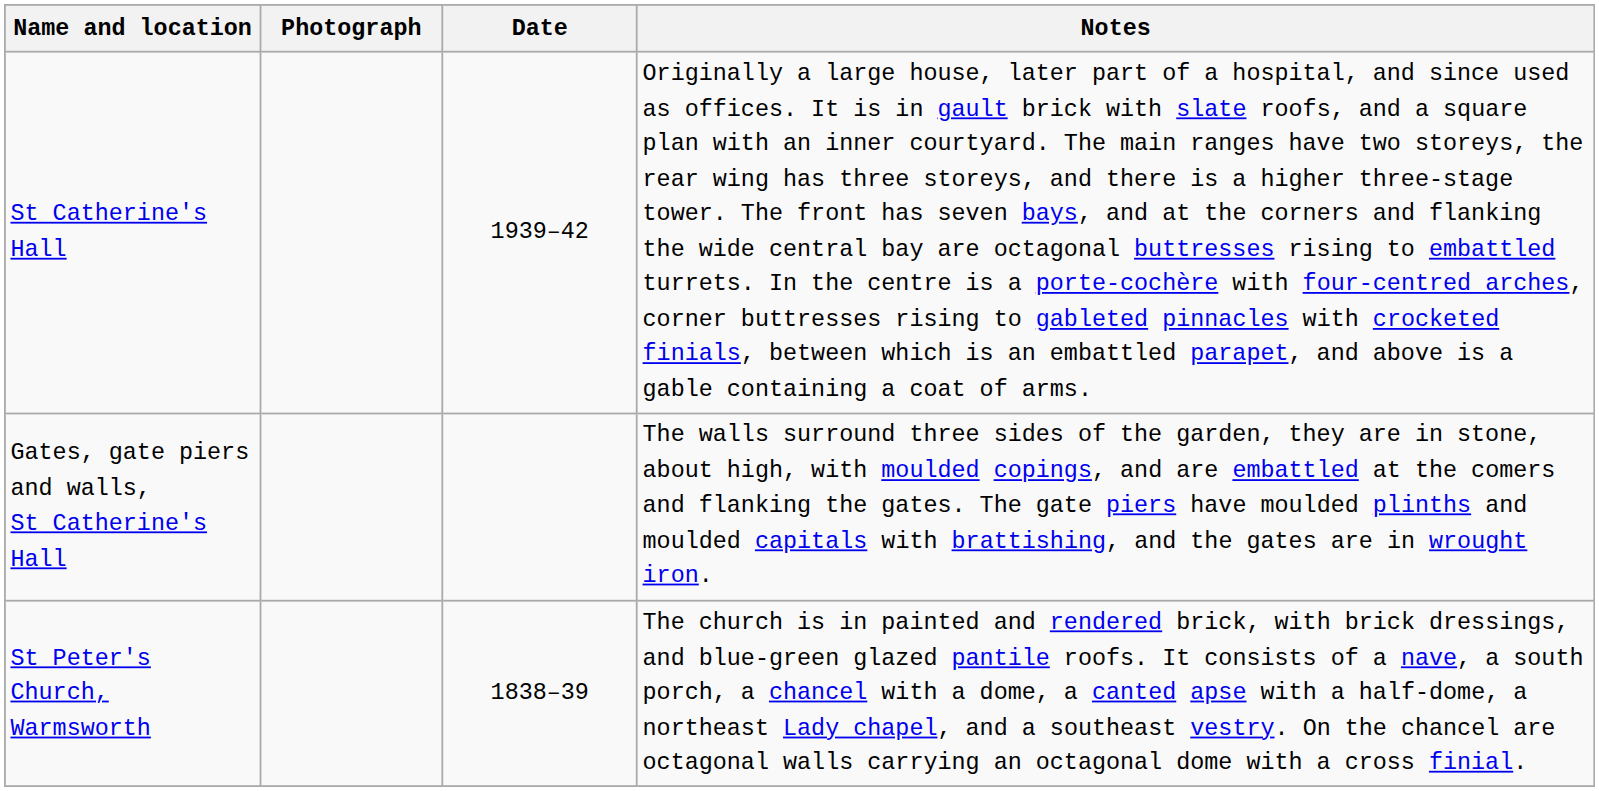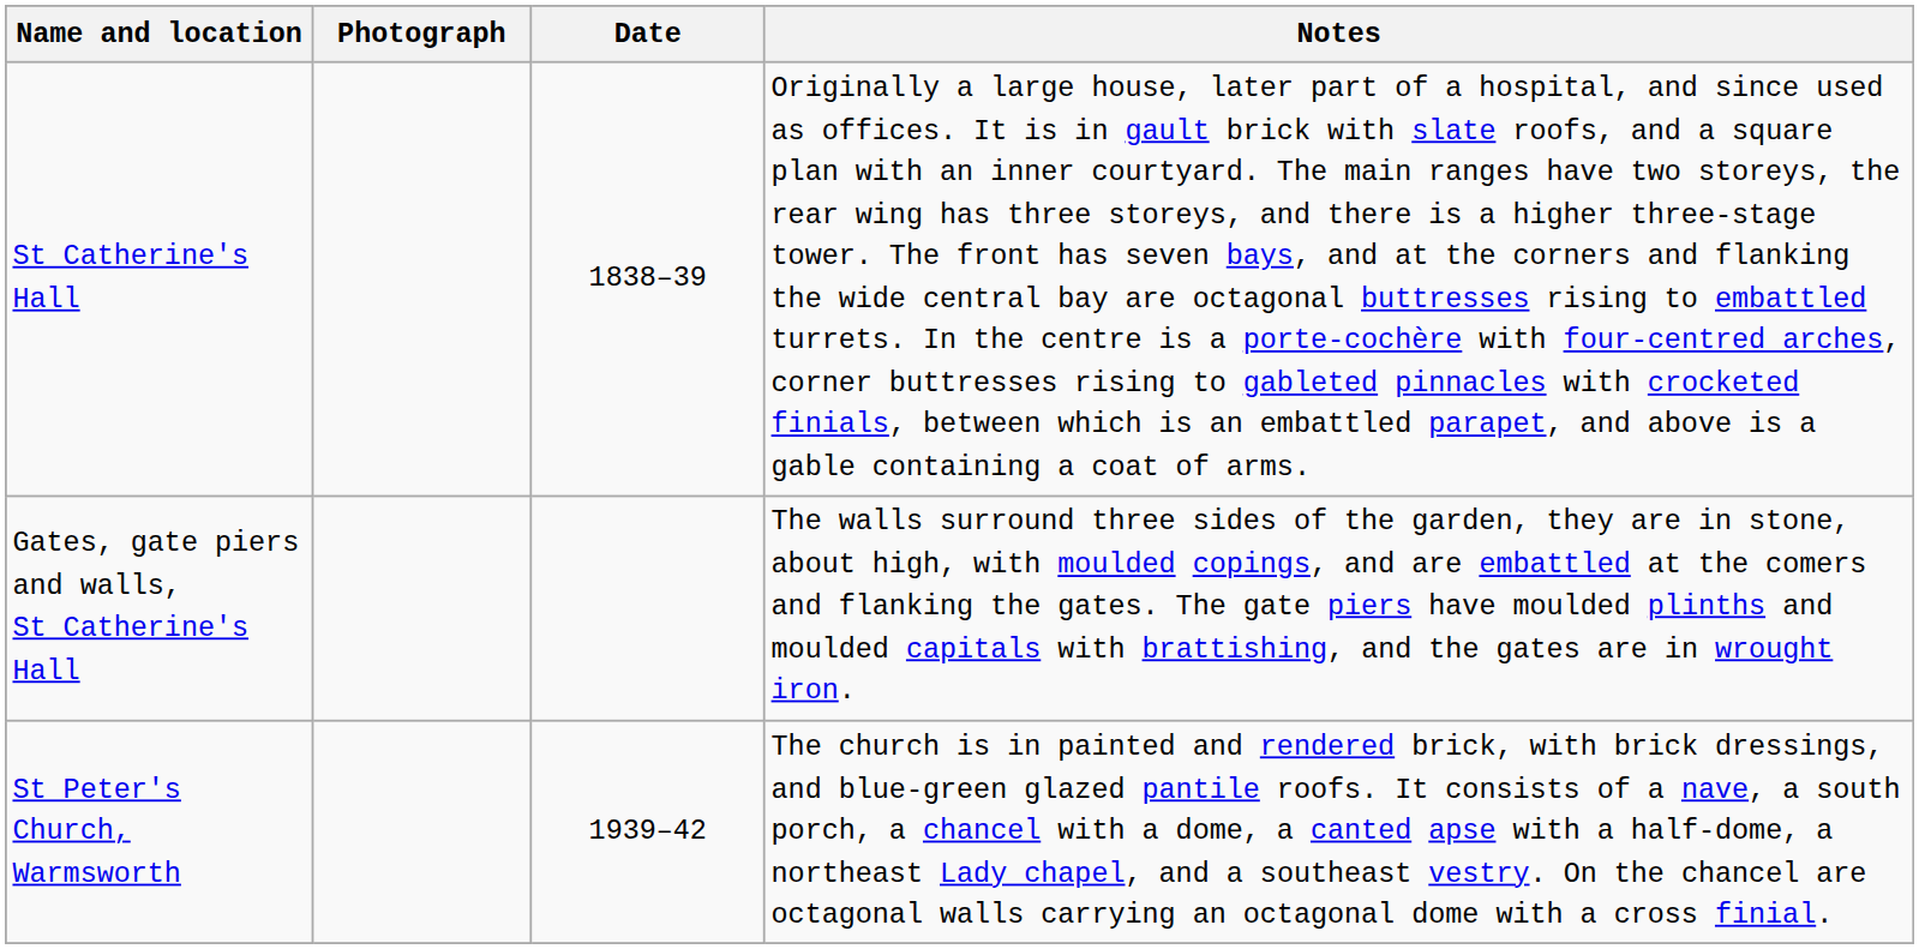St Catherine's Hall | Date: 1939–42 -> 1838–39
St Peter's Church, Warmsworth | Date: 1838–39 -> 1939–42
